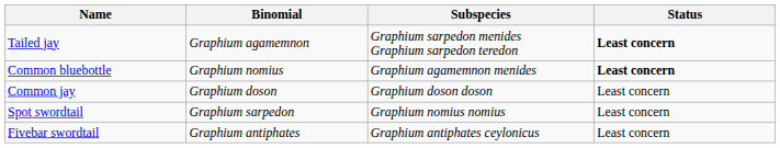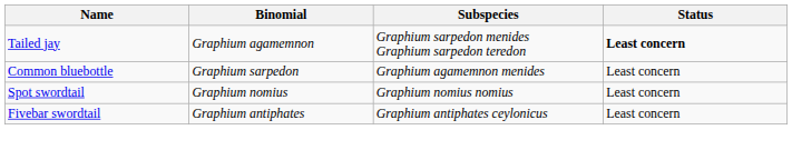Common bluebottle | Binomial: Graphium nomius -> Graphium sarpedon
Common bluebottle | Status: bold -> normal
- row: Common jay | Graphium doson | Graphium doson doson | Least concern
Spot swordtail | Binomial: Graphium sarpedon -> Graphium nomius
